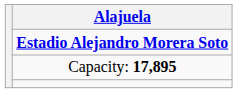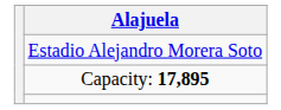Estadio Alejandro Morera Soto | Alajuela: bold -> normal
